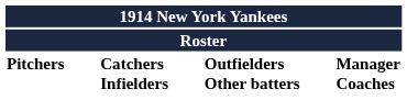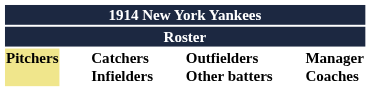Pitchers | column 1: no background -> khaki background
